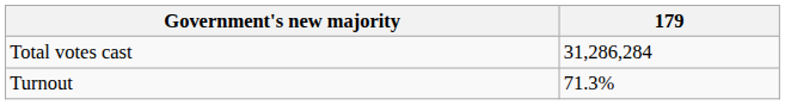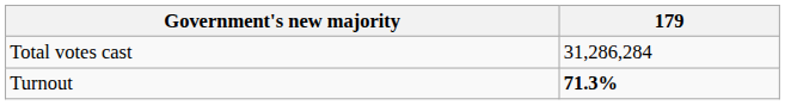Turnout | 179: normal -> bold
